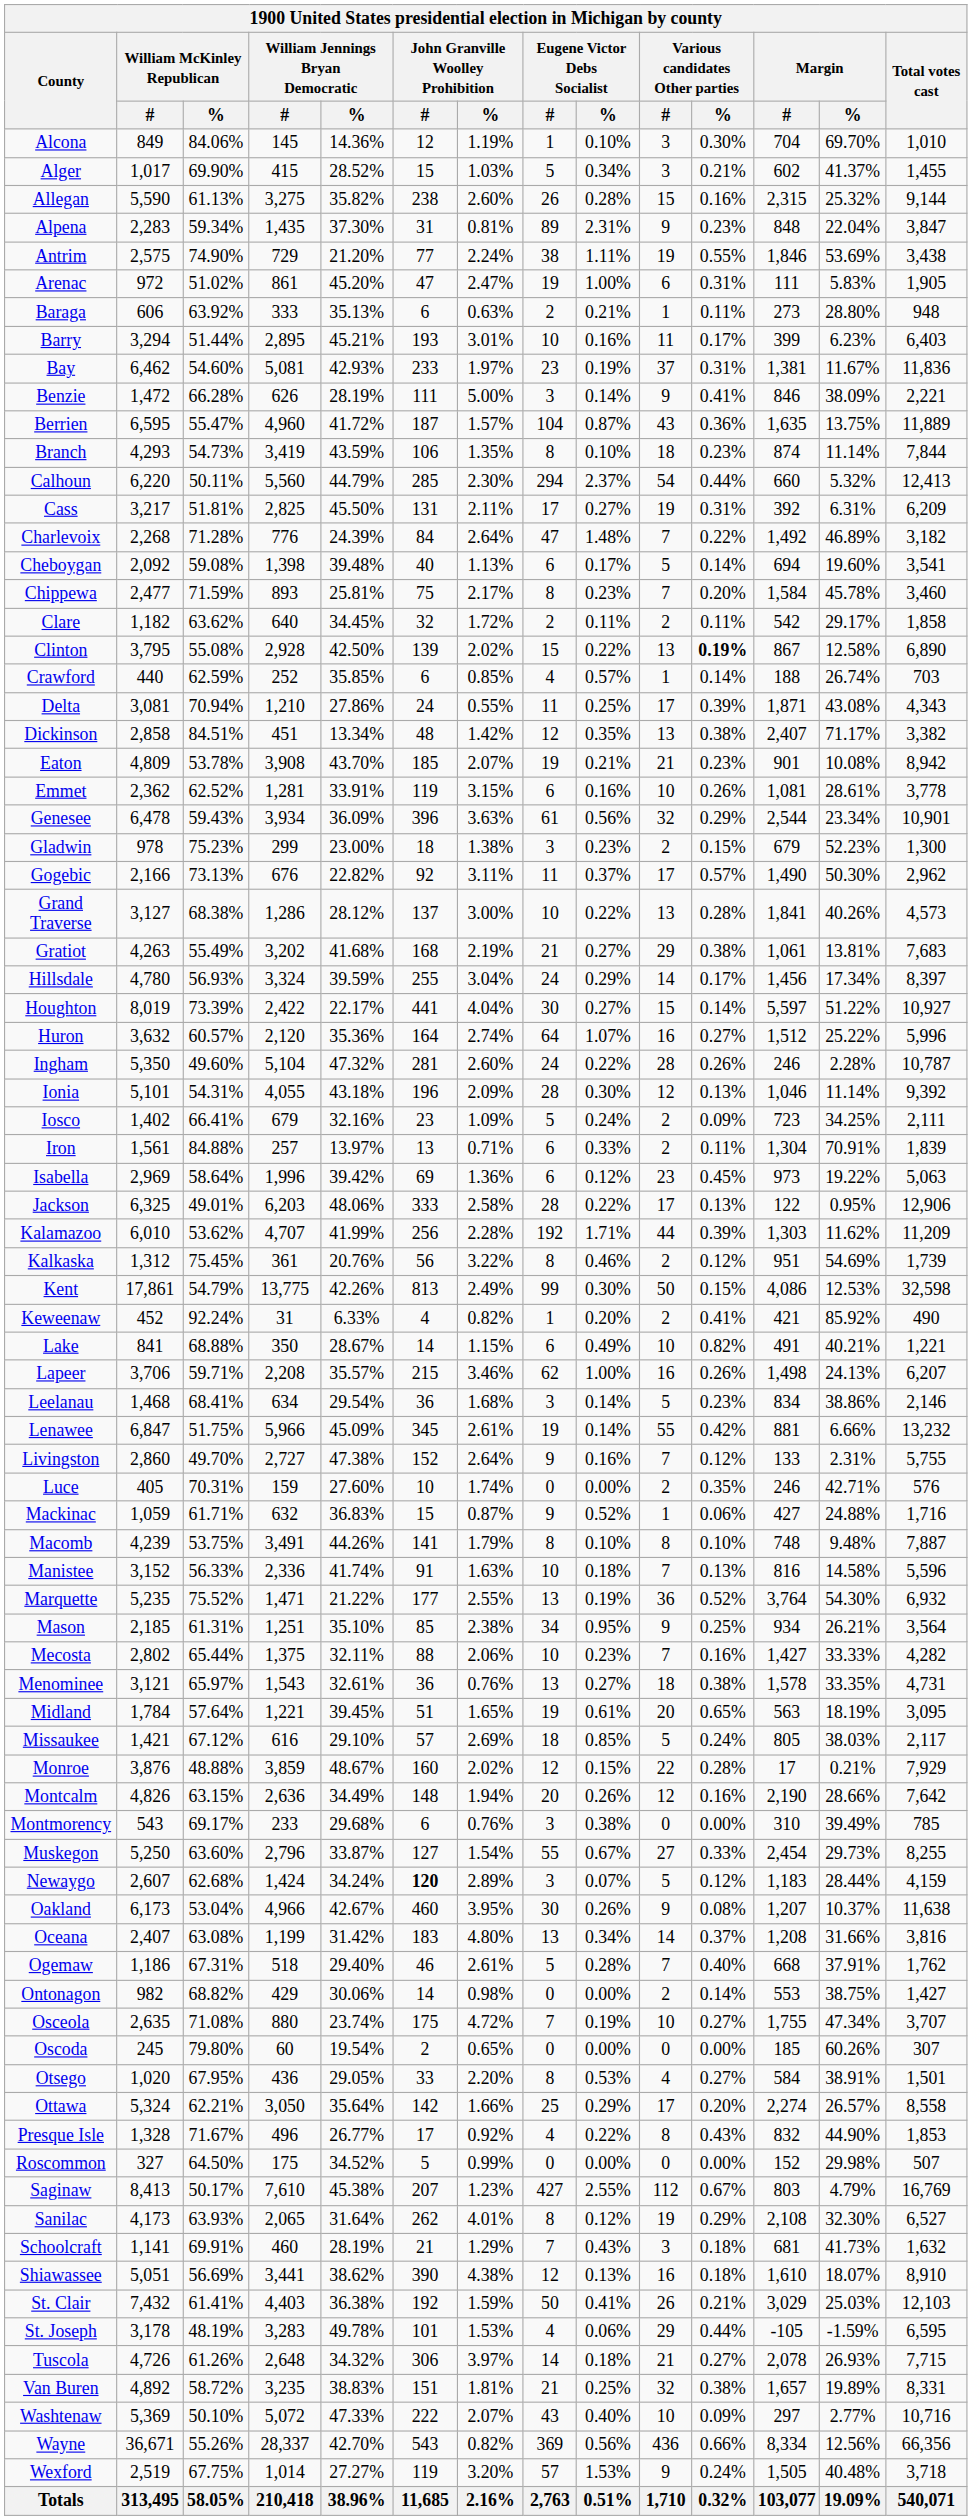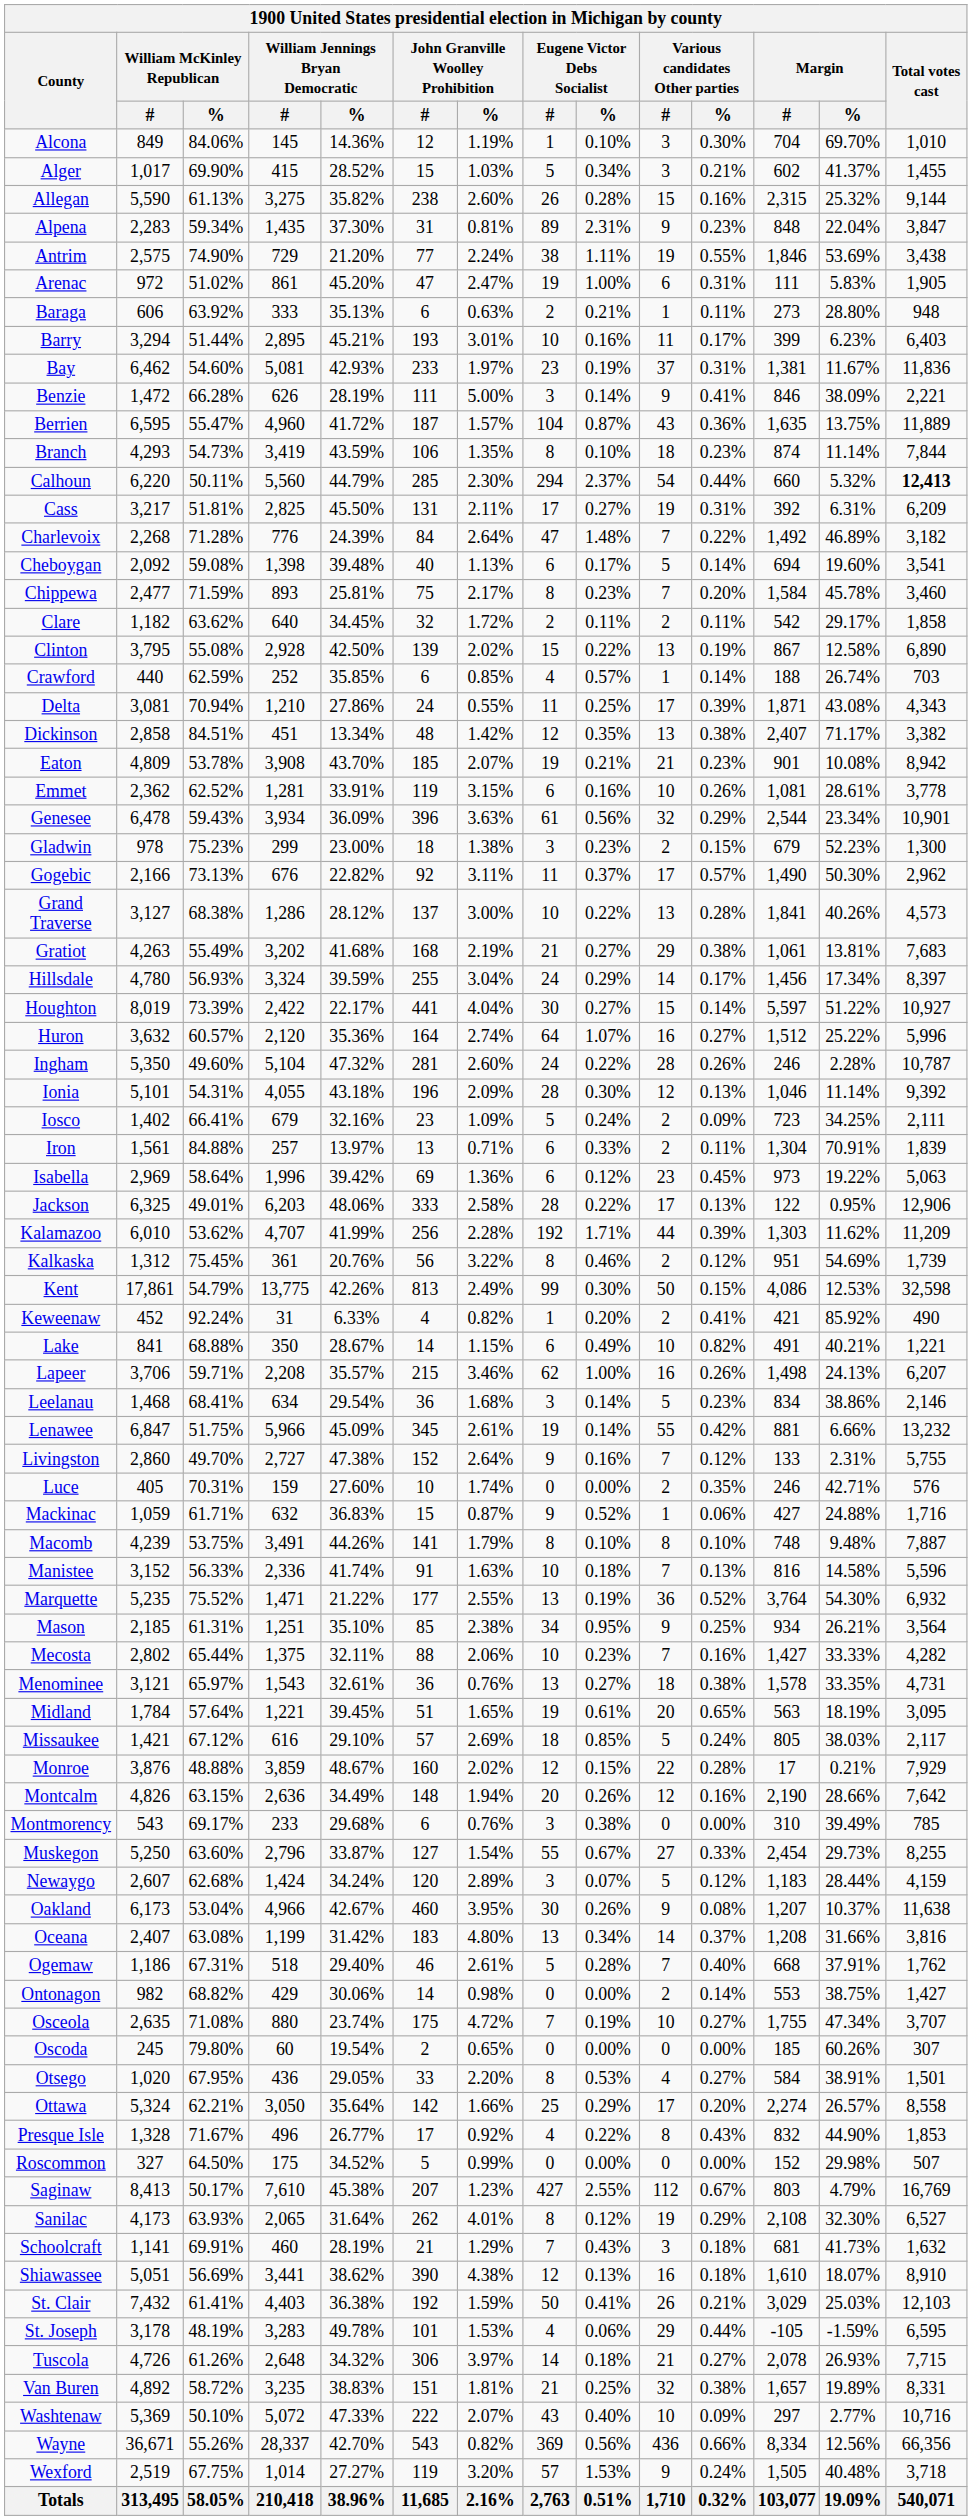Calhoun | Total votes cast: normal -> bold
Clinton | Various candidates Other parties / %: bold -> normal
Newaygo | John Granville Woolley Prohibition / #: bold -> normal
